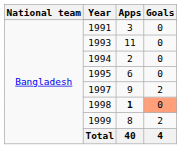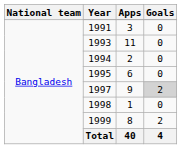1997 | Goals: no background -> lightgrey background
1998 | Apps: bold -> normal
1998 | Goals: lightsalmon background -> no background
